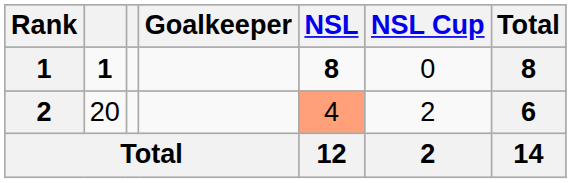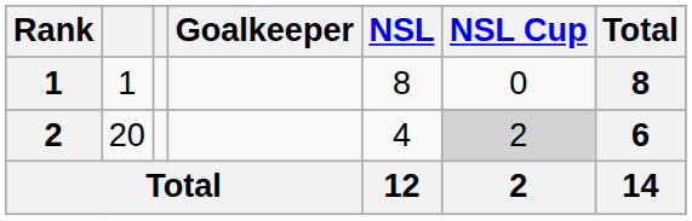row 2 | column 2: bold -> normal
row 2 | NSL: bold -> normal
row 3 | NSL: lightsalmon background -> no background
row 3 | NSL Cup: no background -> lightgrey background
